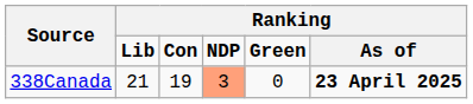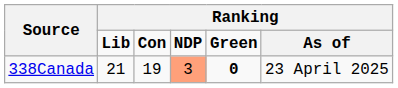338Canada | column 5: normal -> bold
338Canada | column 6: bold -> normal
